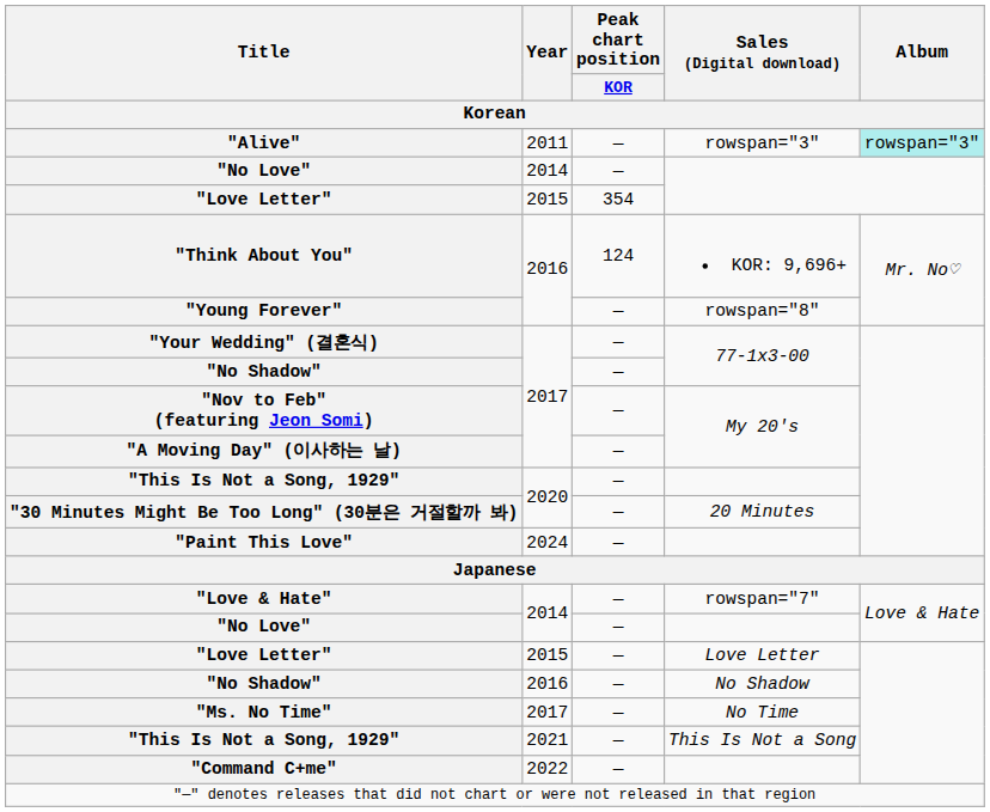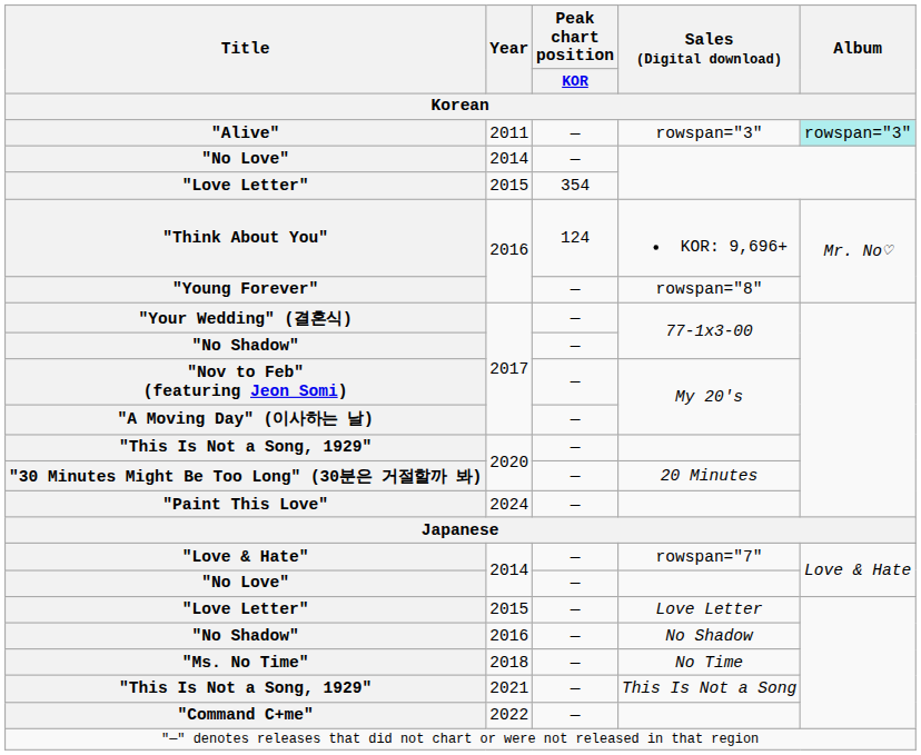"Ms. No Time" | Year / Korean: 2017 -> 2018
